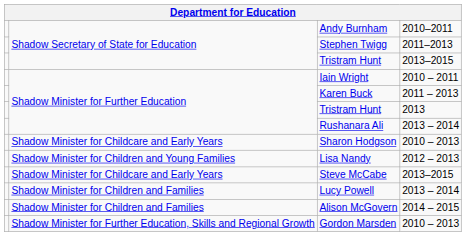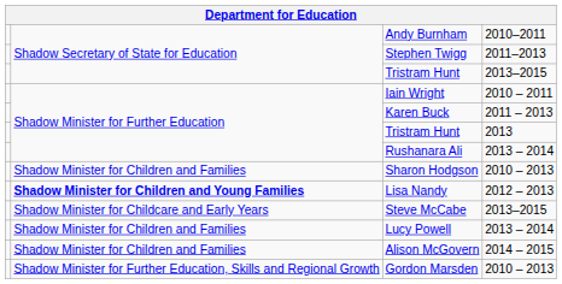Sharon Hodgson | column 2: Shadow Minister for Childcare and Early Years -> Shadow Minister for Children and Families
Lisa Nandy | column 2: normal -> bold
